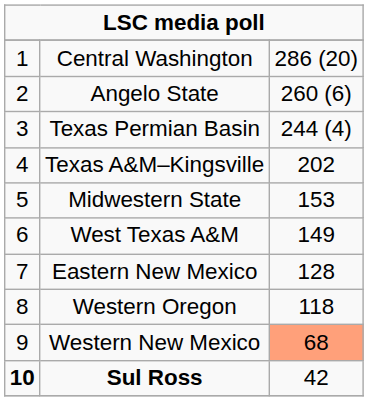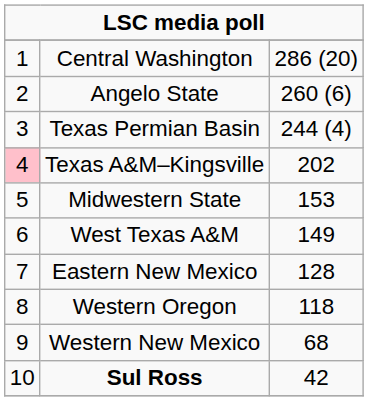Texas A&M–Kingsville | column 1: no background -> pink background
Western New Mexico | column 3: lightsalmon background -> no background
Sul Ross | column 1: bold -> normal
